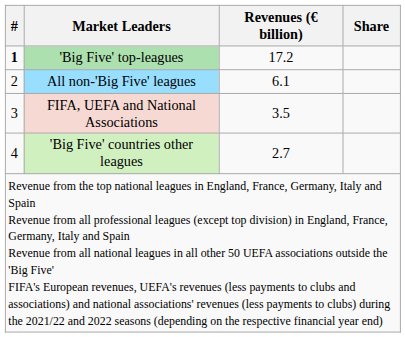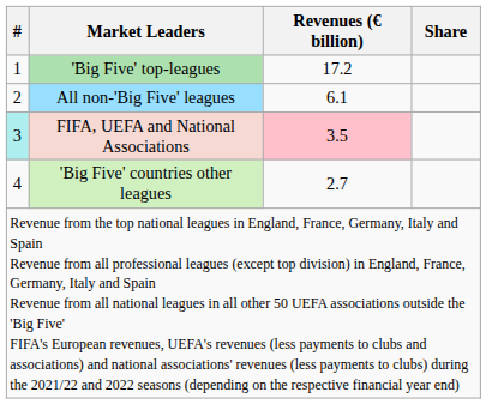'Big Five' top-leagues | #: bold -> normal
FIFA, UEFA and National Associations | #: no background -> paleturquoise background
FIFA, UEFA and National Associations | Revenues (€ billion): no background -> pink background
